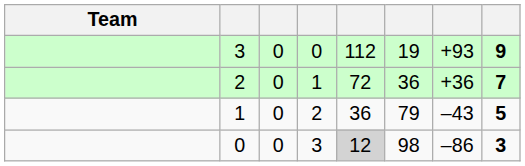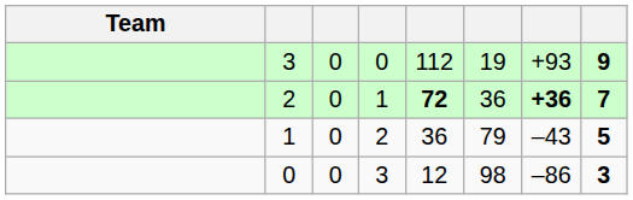row 3 | column 5: normal -> bold
row 3 | column 7: normal -> bold
row 5 | column 5: lightgrey background -> no background
